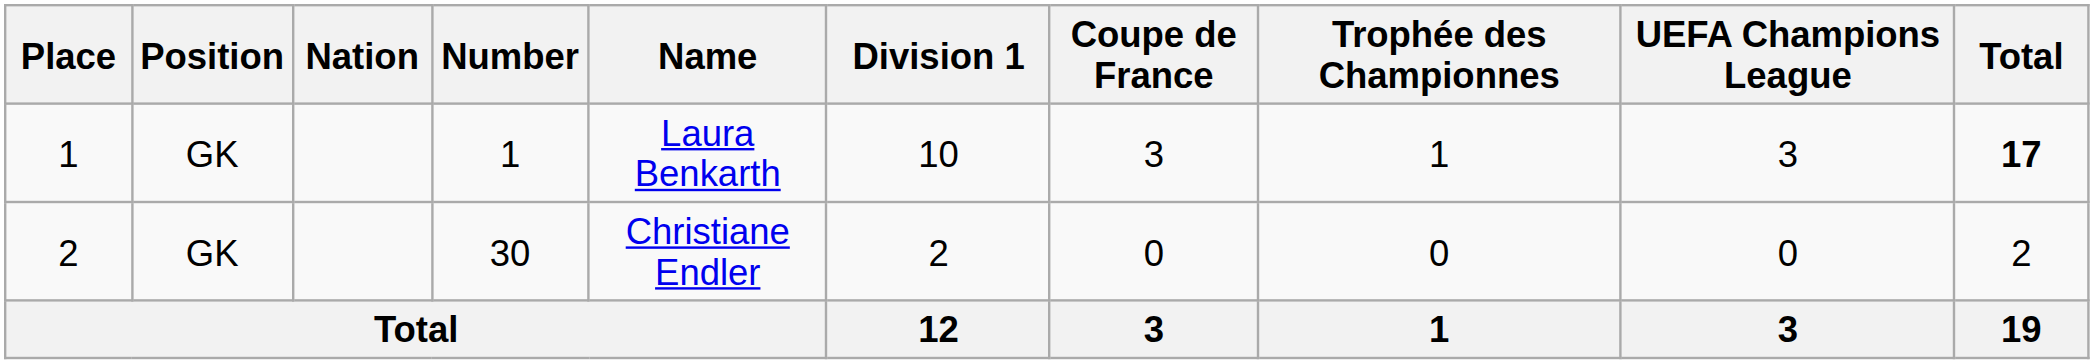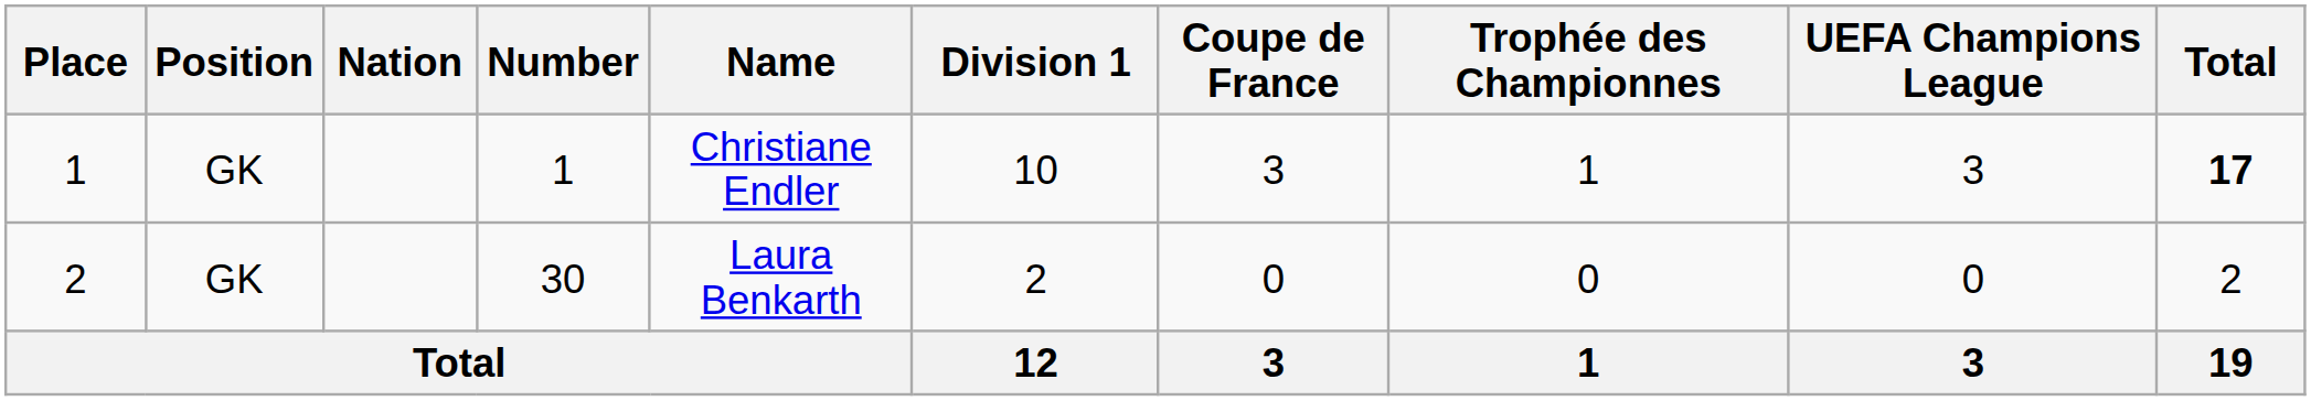row 2 | Name: Laura Benkarth -> Christiane Endler
row 3 | Name: Christiane Endler -> Laura Benkarth
